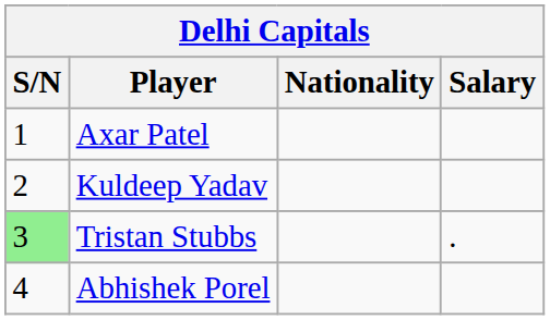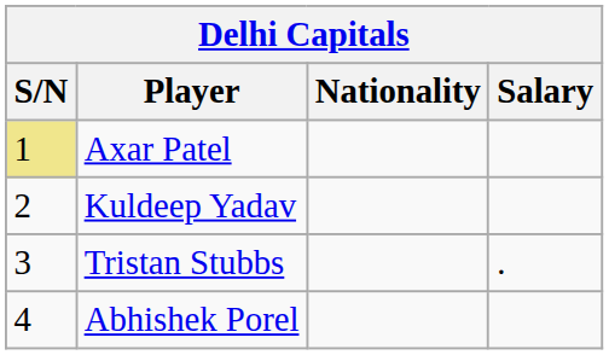Axar Patel | S/N: no background -> khaki background
Tristan Stubbs | S/N: lightgreen background -> no background
